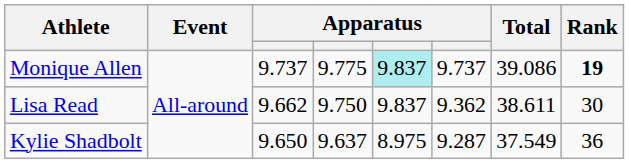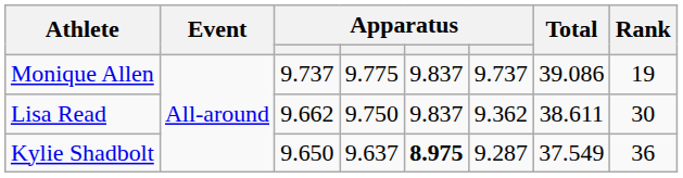row 3 | column 5: paleturquoise background -> no background
row 3 | Rank: bold -> normal
row 5 | column 5: normal -> bold
